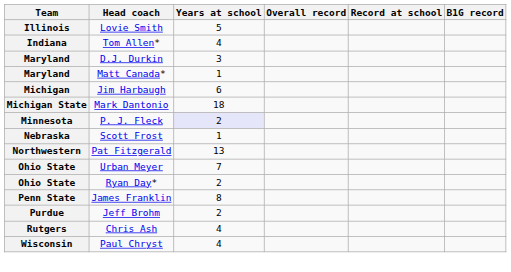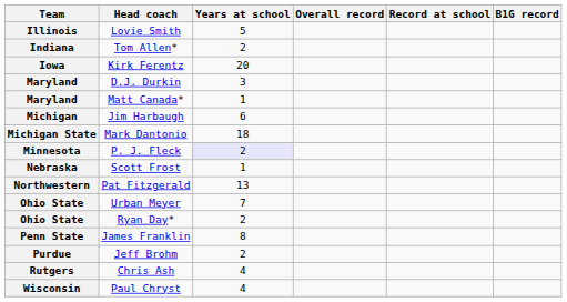Tom Allen* | Years at school: 4 -> 2
+ row: Iowa | Kirk Ferentz | 20
